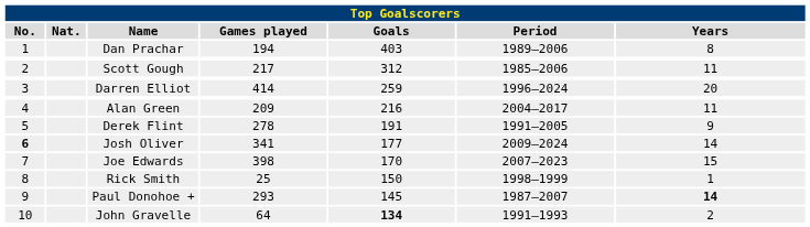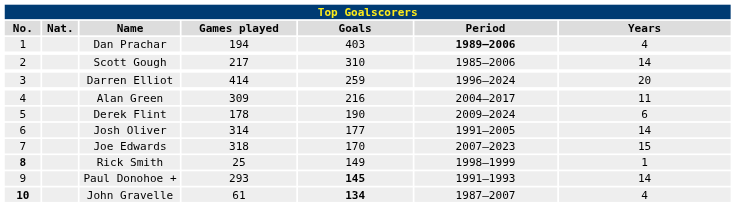Dan Prachar | Period: normal -> bold
Dan Prachar | Years: 8 -> 4
Scott Gough | Goals: 312 -> 310
Scott Gough | Years: 11 -> 14
Alan Green | Games played: 209 -> 309
Derek Flint | Games played: 278 -> 178
Derek Flint | Goals: 191 -> 190
Derek Flint | Period: 1991–2005 -> 2009–2024
Derek Flint | Years: 9 -> 6
Josh Oliver | No.: bold -> normal
Josh Oliver | Games played: 341 -> 314
Josh Oliver | Period: 2009–2024 -> 1991–2005
Joe Edwards | Games played: 398 -> 318
Rick Smith | No.: normal -> bold
Rick Smith | Goals: 150 -> 149
Paul Donohoe + | Goals: normal -> bold
Paul Donohoe + | Period: 1987–2007 -> 1991–1993
Paul Donohoe + | Years: bold -> normal
John Gravelle | No.: normal -> bold
John Gravelle | Games played: 64 -> 61
John Gravelle | Period: 1991–1993 -> 1987–2007
John Gravelle | Years: 2 -> 4
